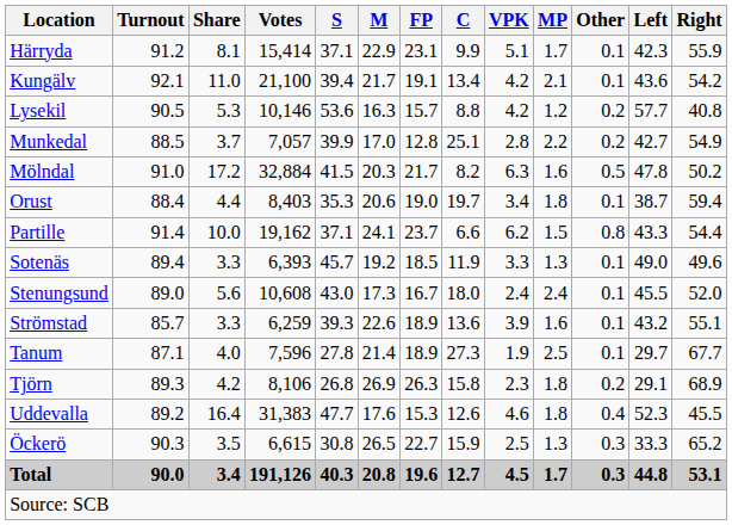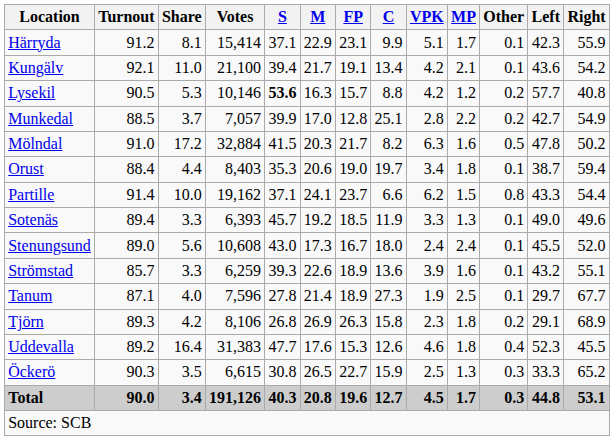Lysekil | S: normal -> bold
